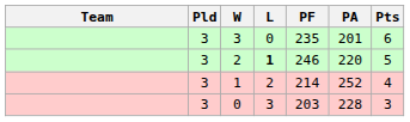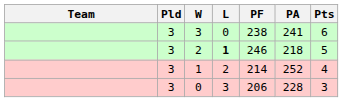row 2 | PF: 235 -> 238
row 2 | PA: 201 -> 241
row 3 | PA: 220 -> 218
row 5 | PF: 203 -> 206
